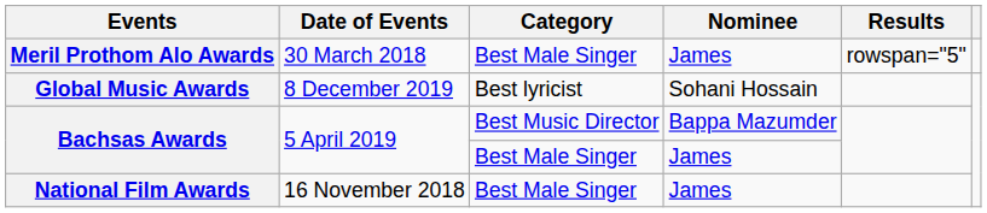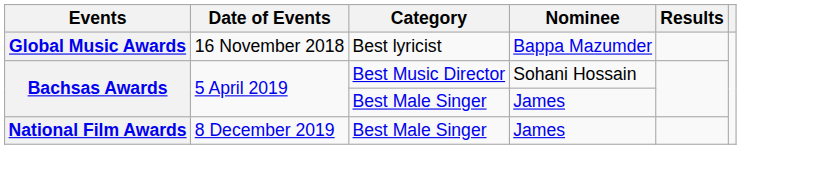- row: Meril Prothom Alo Awards | 30 March 2018 | Best Male Singer | James | rowspan="5"
Global Music Awards | Date of Events: 8 December 2019 -> 16 November 2018
Global Music Awards | Nominee: Sohani Hossain -> Bappa Mazumder
Bachsas Awards / Best Music Director | Nominee: Bappa Mazumder -> Sohani Hossain
National Film Awards | Date of Events: 16 November 2018 -> 8 December 2019
